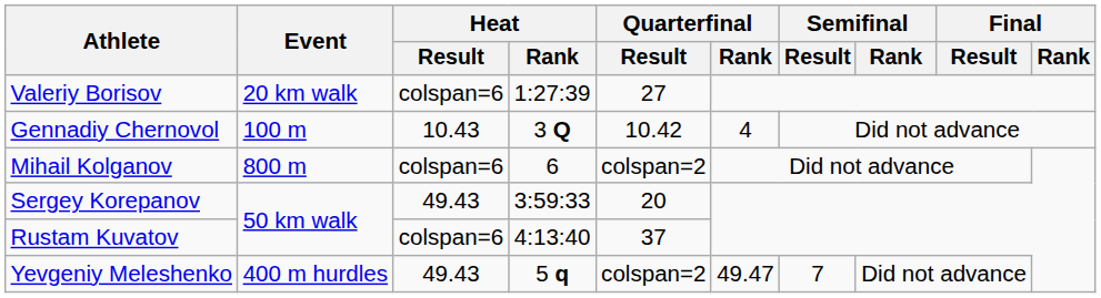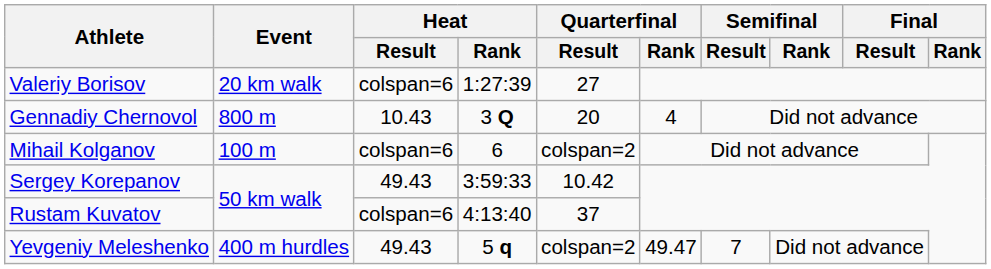Gennadiy Chernovol | Event: 100 m -> 800 m
Gennadiy Chernovol | Quarterfinal / Result: 10.42 -> 20
Mihail Kolganov | Event: 800 m -> 100 m
Sergey Korepanov | Quarterfinal / Result: 20 -> 10.42
